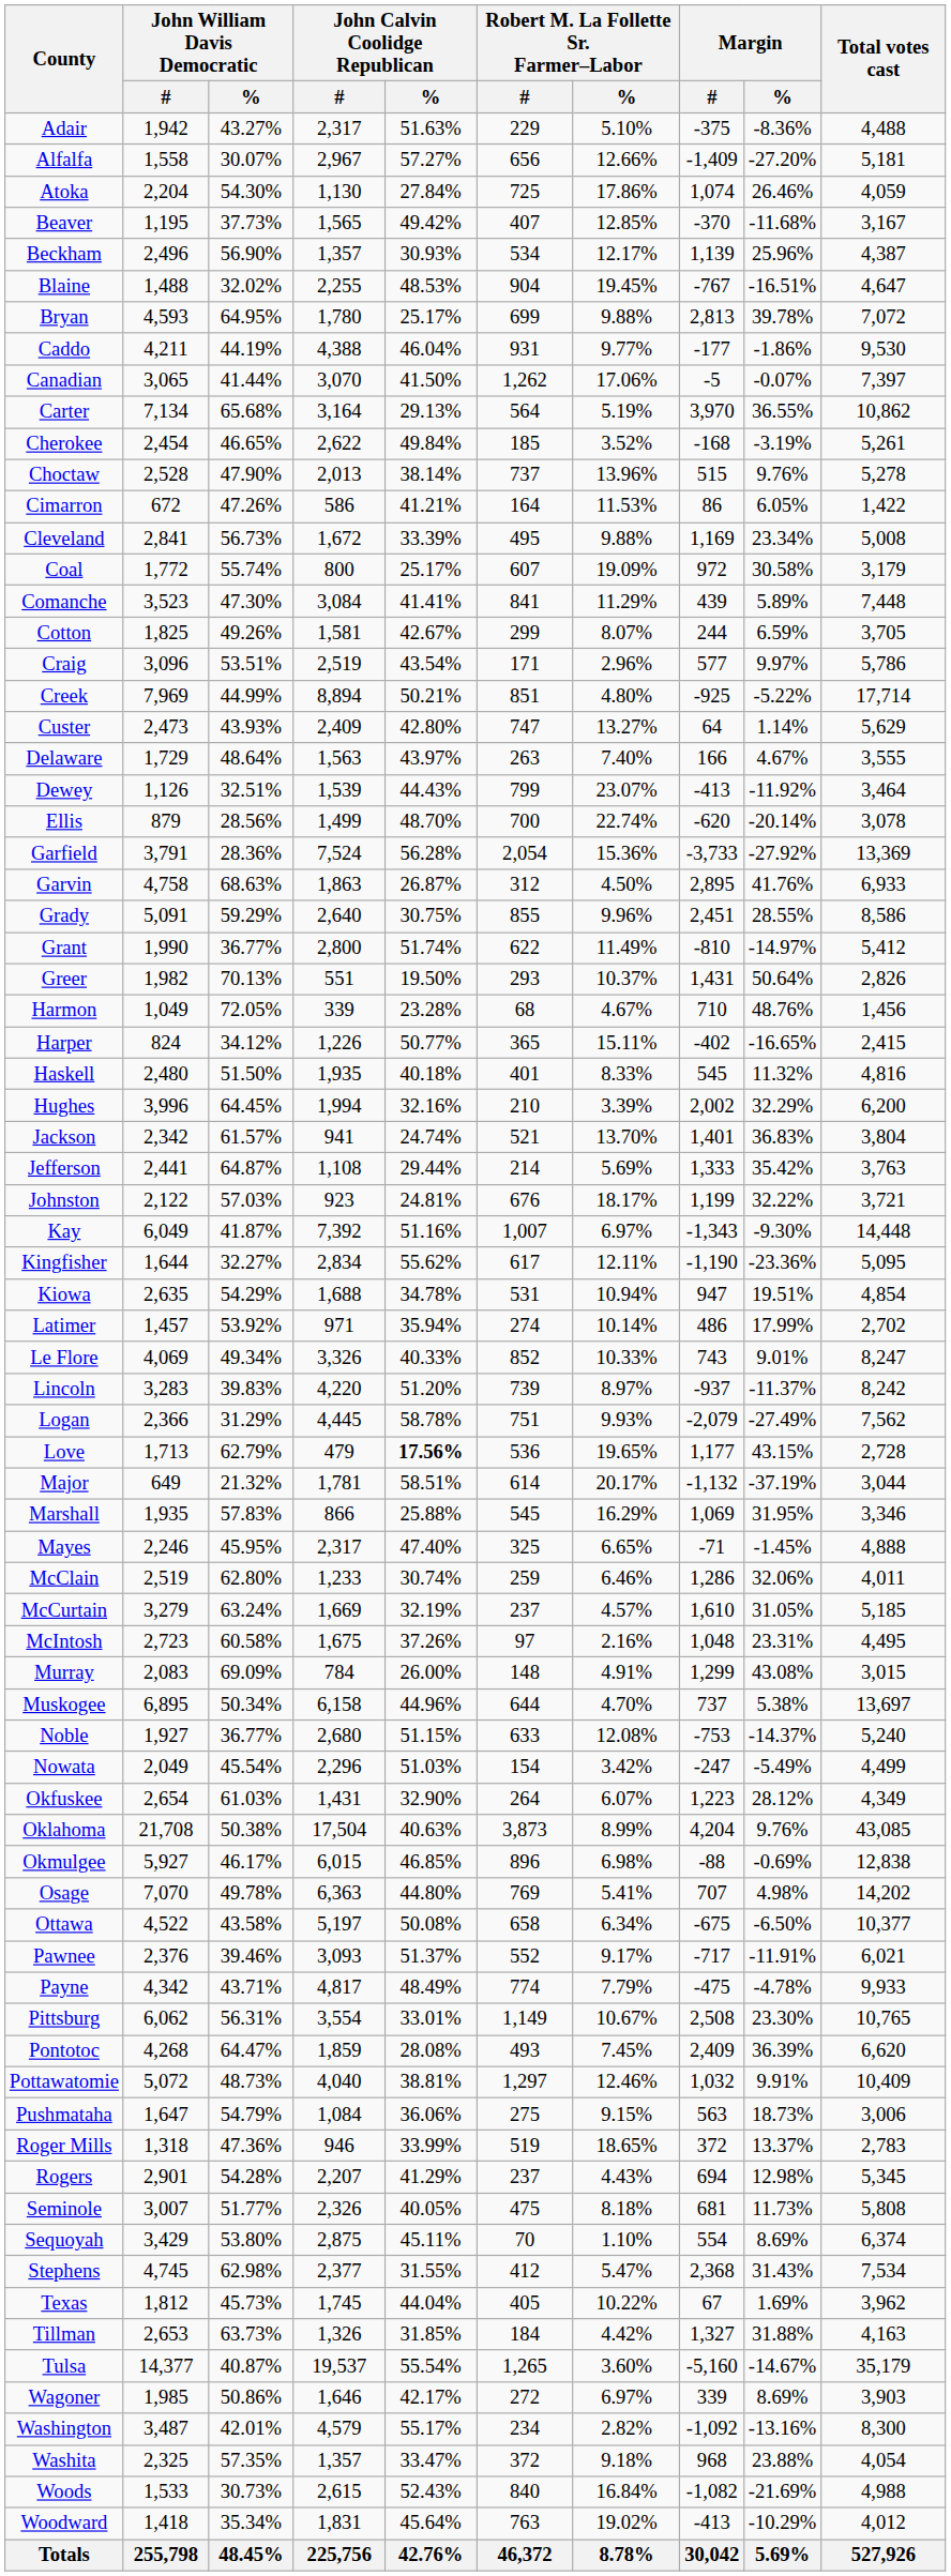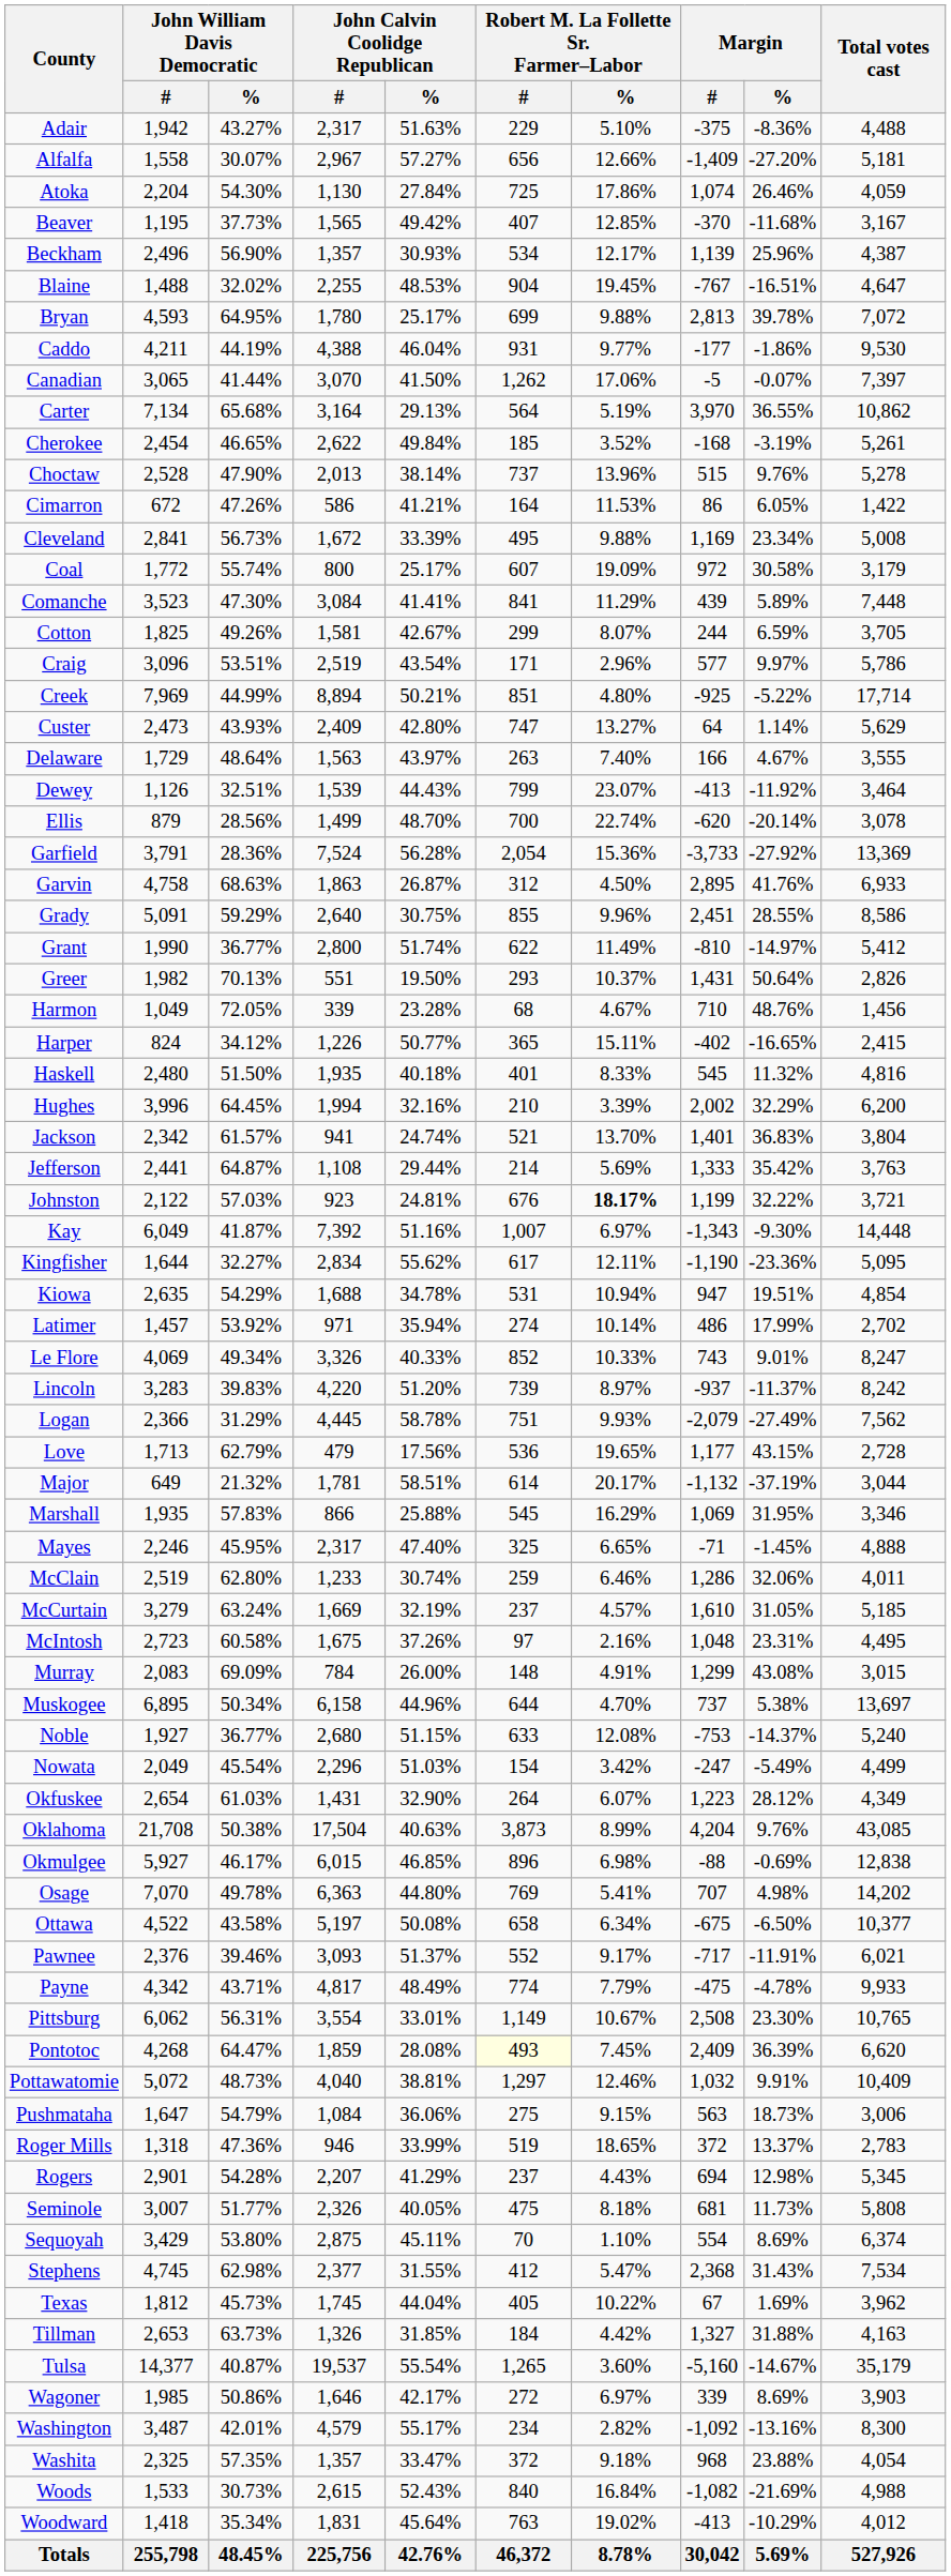Johnston | Robert M. La Follette Sr. Farmer–Labor / %: normal -> bold
Love | John Calvin Coolidge Republican / %: bold -> normal
Pontotoc | Robert M. La Follette Sr. Farmer–Labor / #: no background -> lightyellow background
